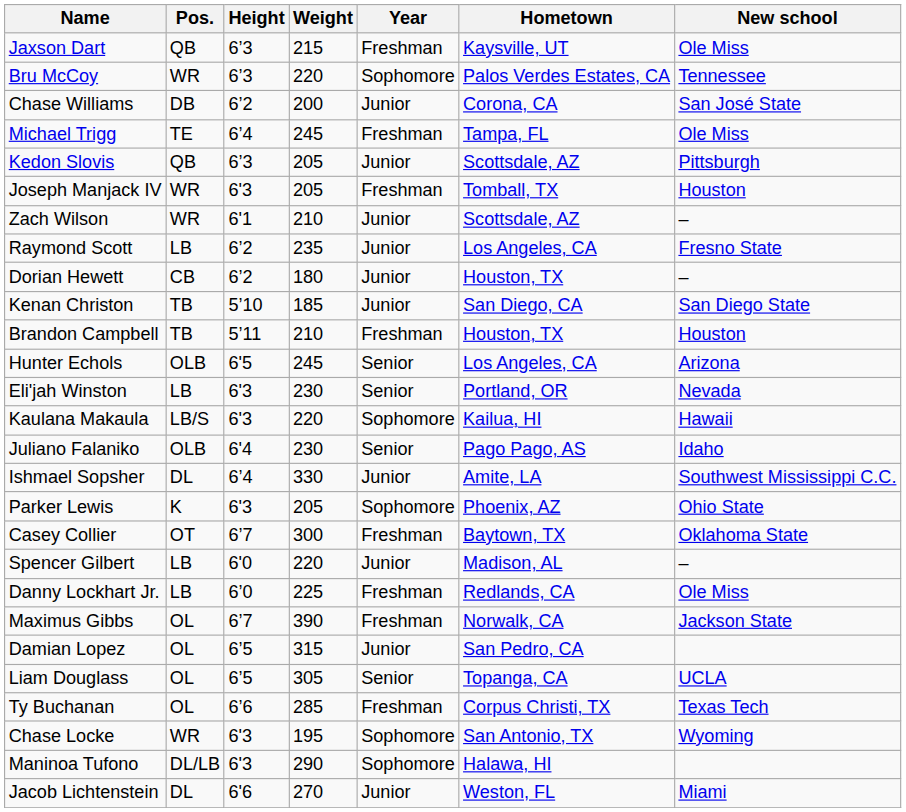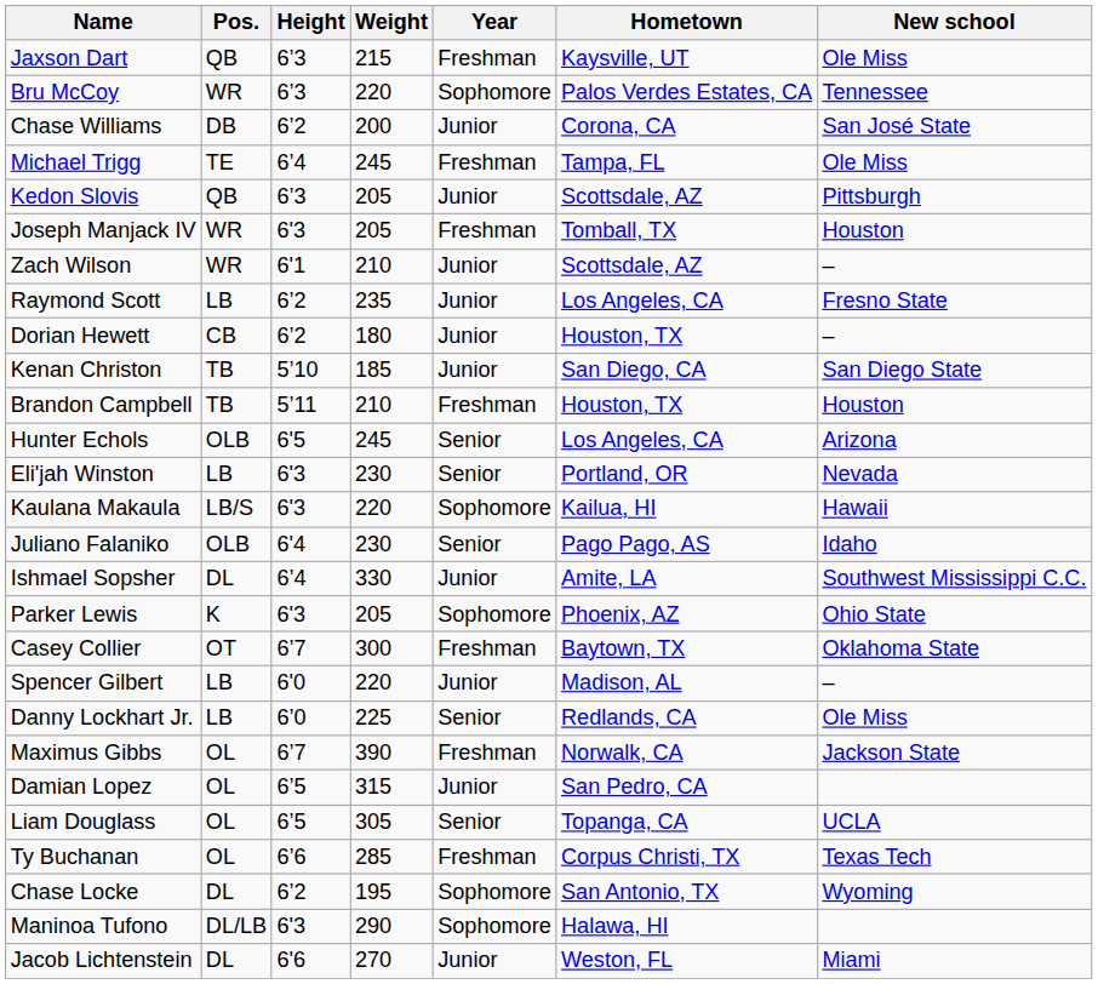Danny Lockhart Jr. | Year: Freshman -> Senior
Chase Locke | Pos.: WR -> DL
Chase Locke | Height: 6'3 -> 6’2
